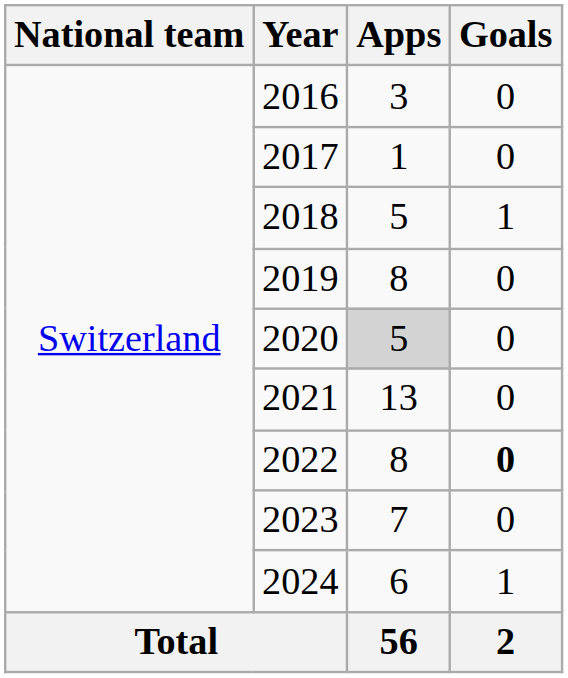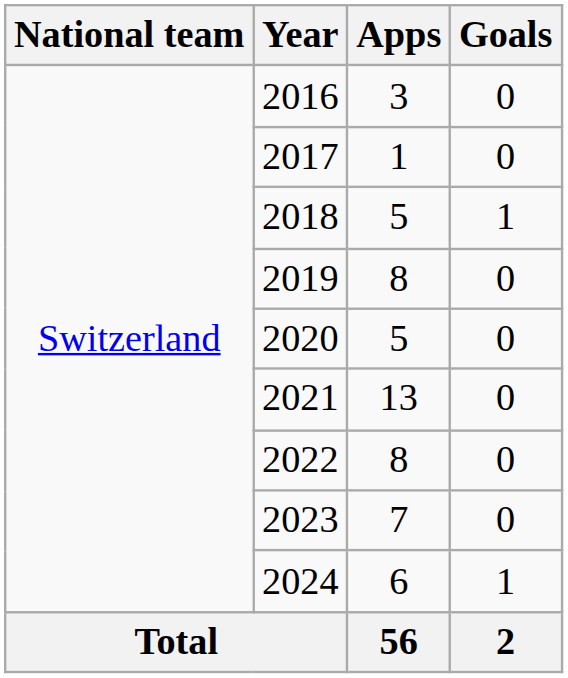2020 | Apps: lightgrey background -> no background
2022 | Goals: bold -> normal
